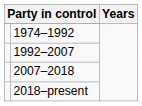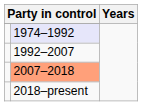1974–1992 | column 2: no background -> lavender background
2007–2018 | column 2: no background -> lightsalmon background
